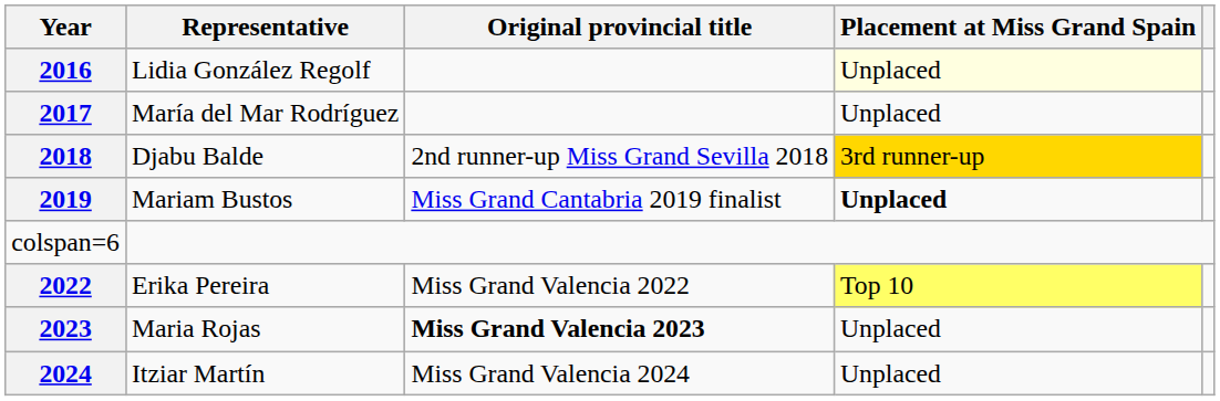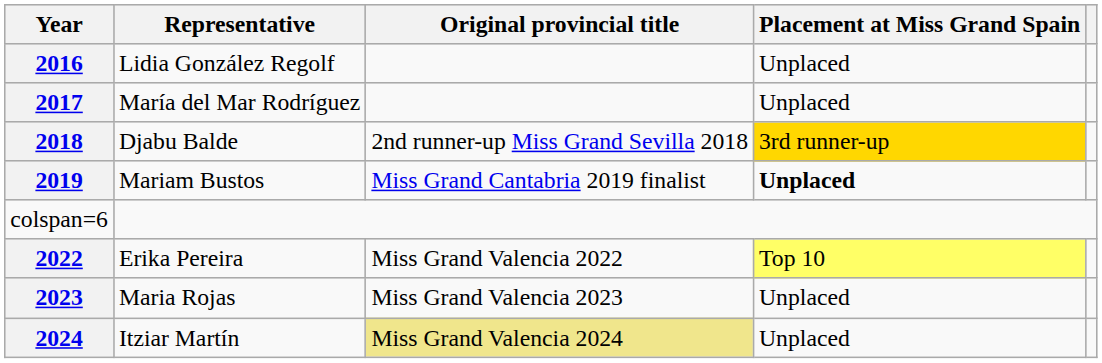Lidia González Regolf | Placement at Miss Grand Spain: lightyellow background -> no background
Maria Rojas | Original provincial title: bold -> normal
Itziar Martín | Original provincial title: no background -> khaki background
